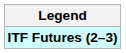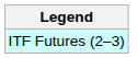row 2 | column 1: bold -> normal
